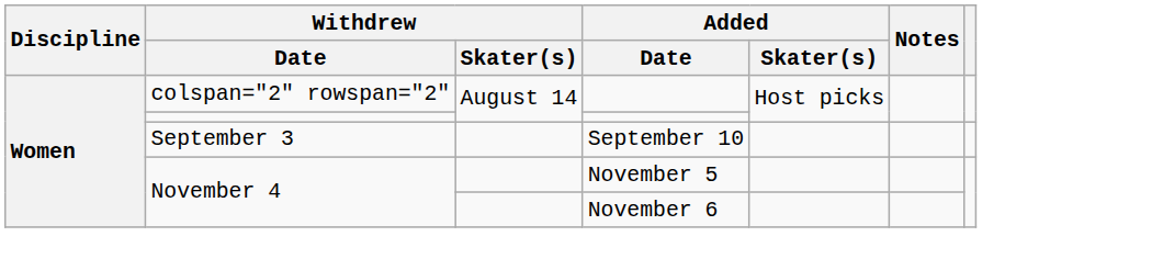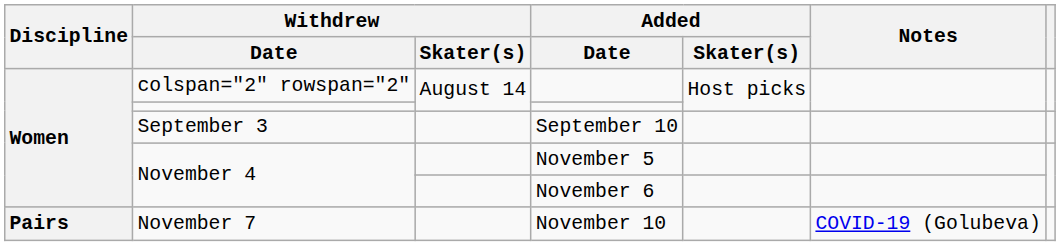+ row: Pairs | November 7 | November 10 | COVID-19 (Golubeva)
